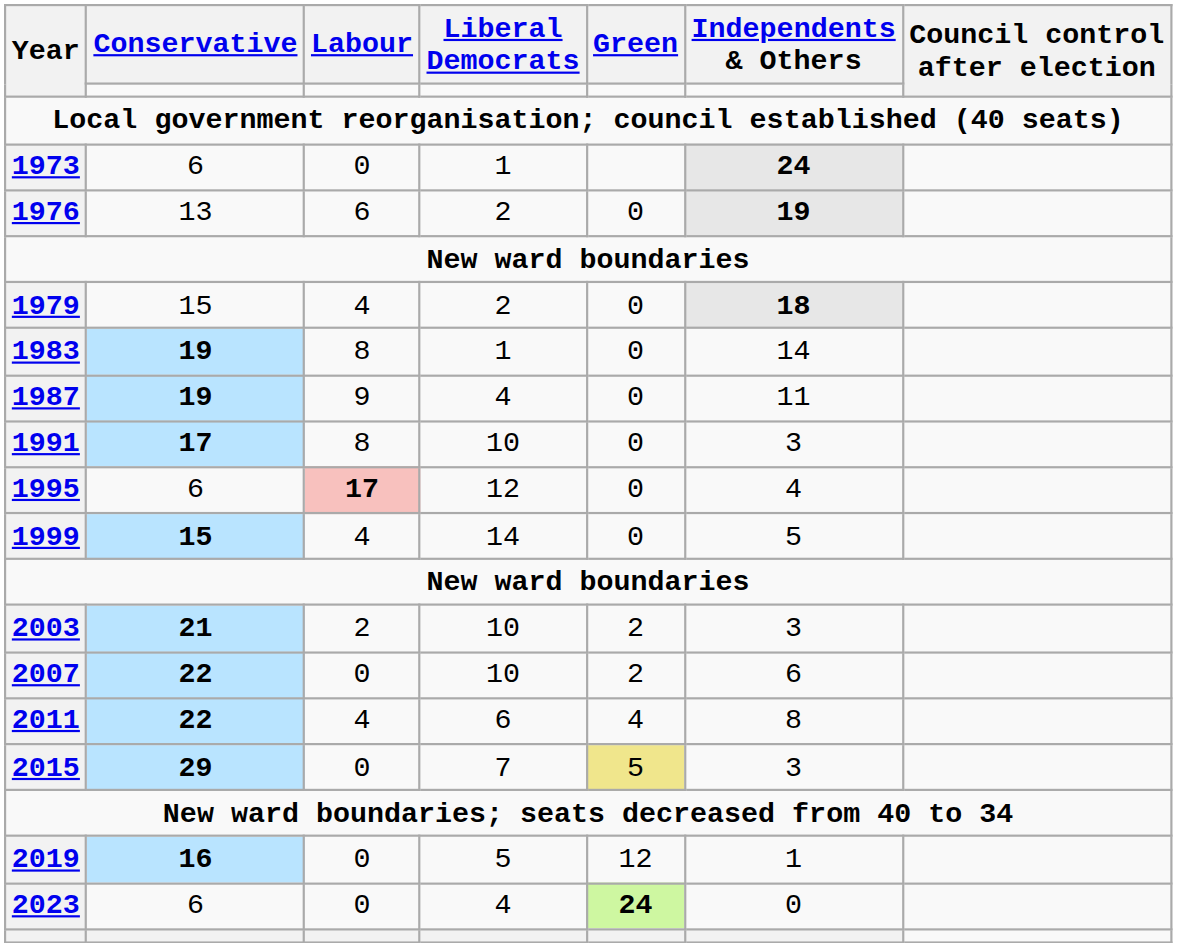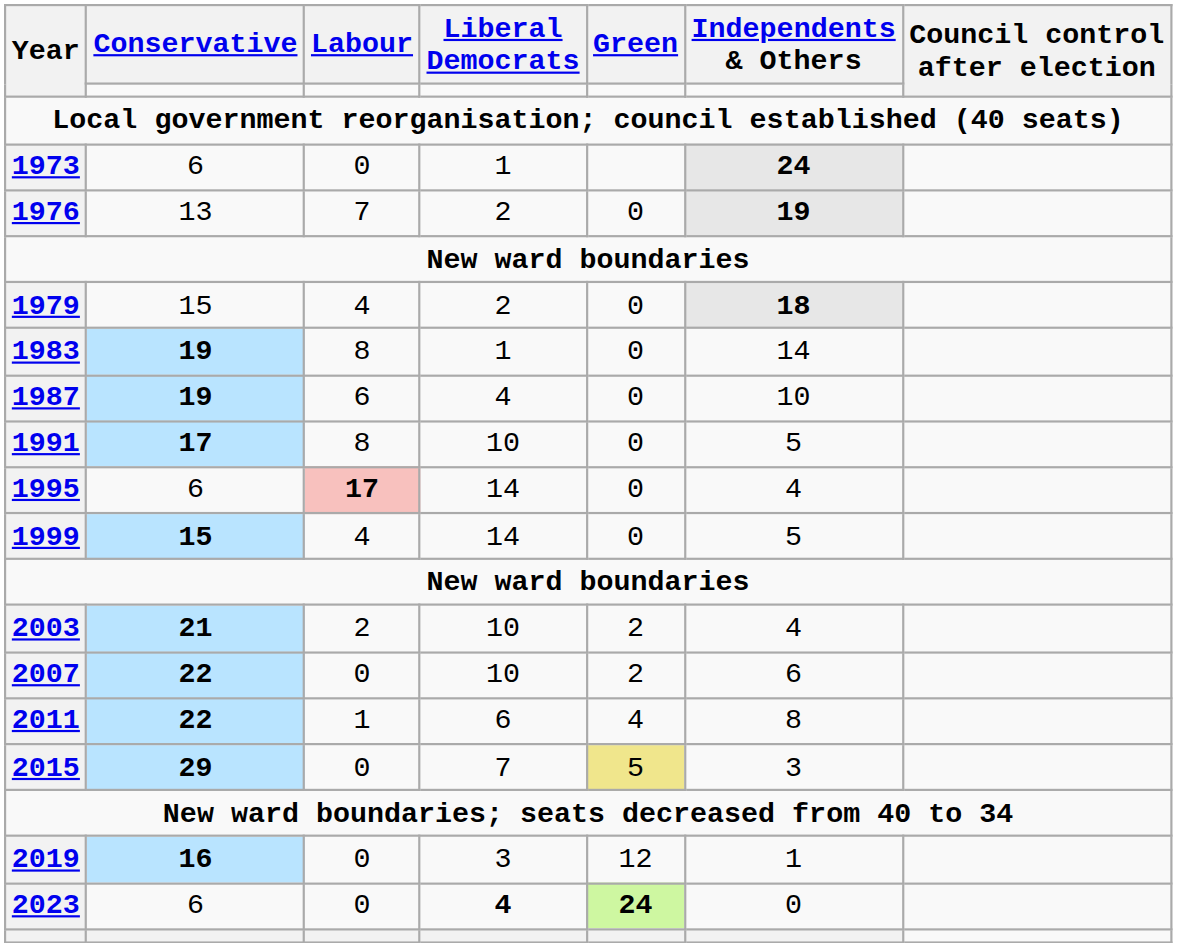1976 | Labour: 6 -> 7
1987 | Labour: 9 -> 6
1987 | Independents & Others: 11 -> 10
1991 | Independents & Others: 3 -> 5
1995 | Liberal Democrats: 12 -> 14
2003 | Independents & Others: 3 -> 4
2011 | Labour: 4 -> 1
2019 | Liberal Democrats: 5 -> 3
2023 | Liberal Democrats: normal -> bold
